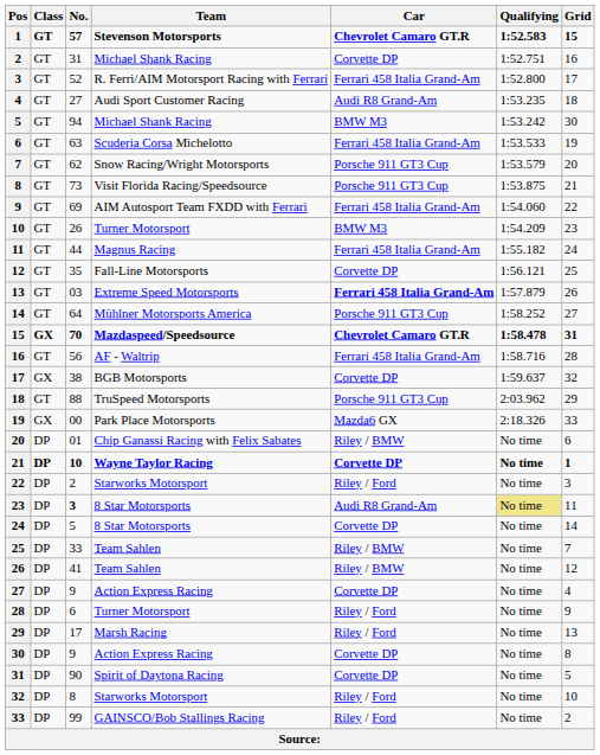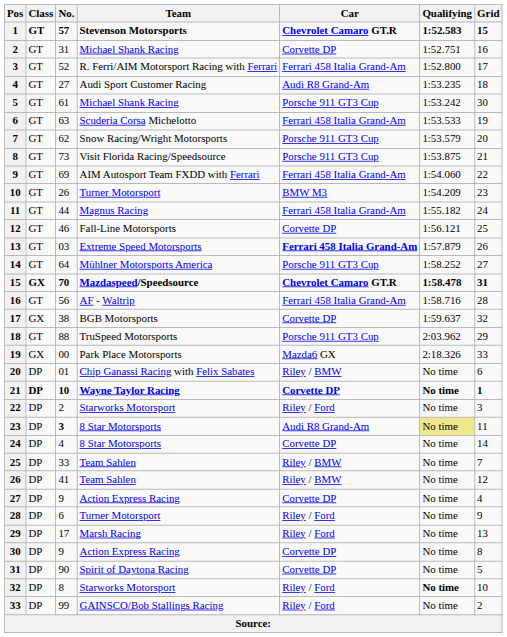row 6 | No.: 94 -> 61
row 6 | Car: BMW M3 -> Porsche 911 GT3 Cup
row 13 | No.: 35 -> 46
row 25 | No.: 5 -> 4
row 33 | Qualifying: normal -> bold
